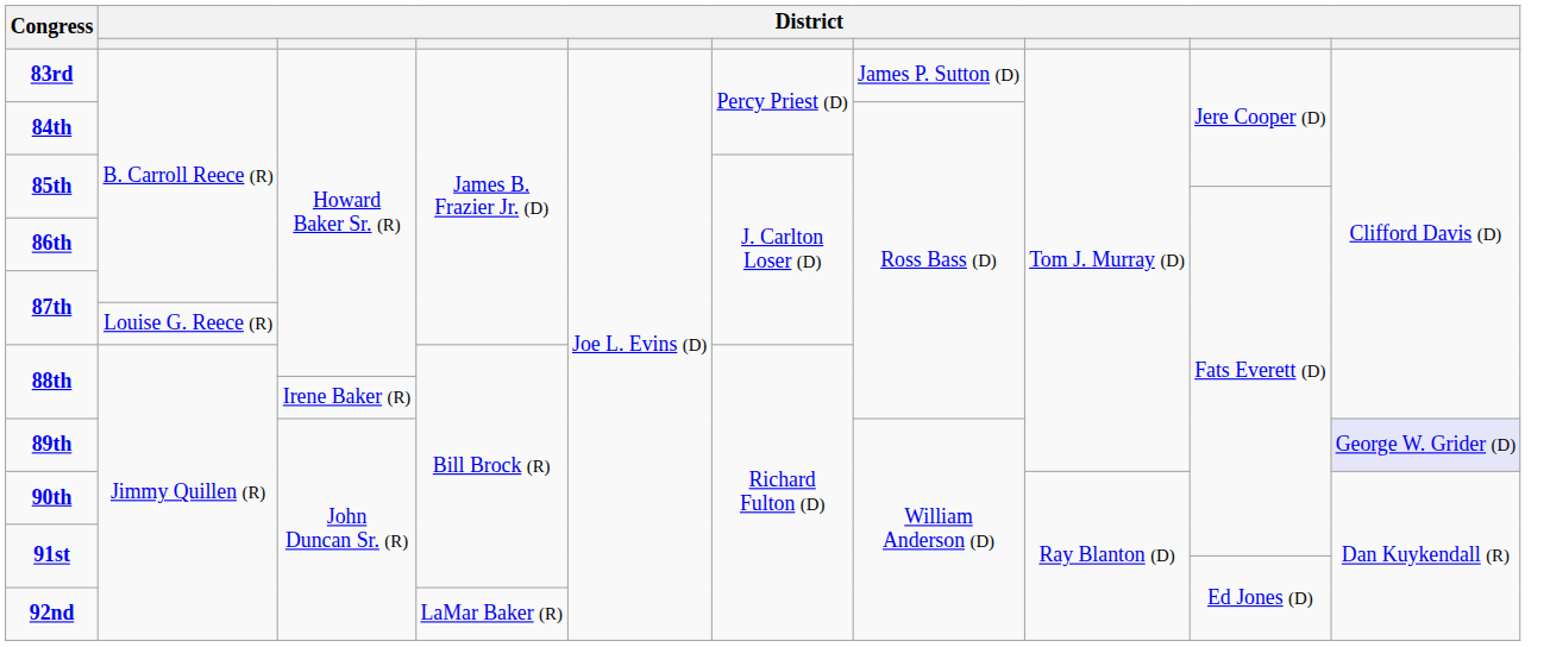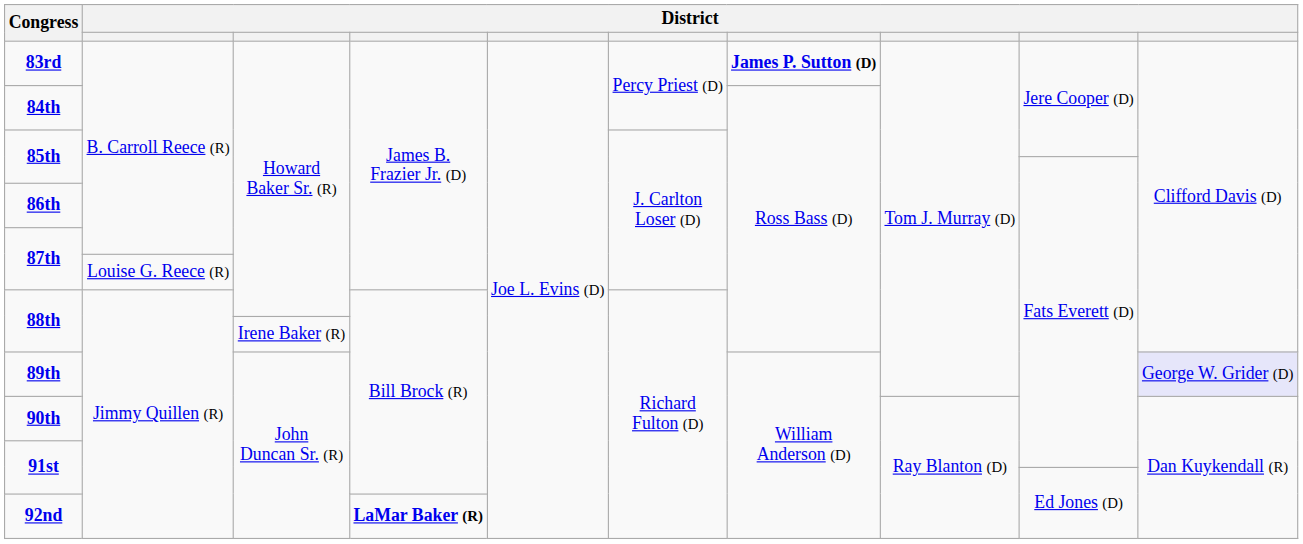83rd | column 7: normal -> bold
92nd | column 4: normal -> bold
